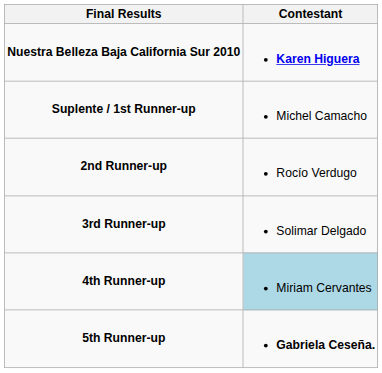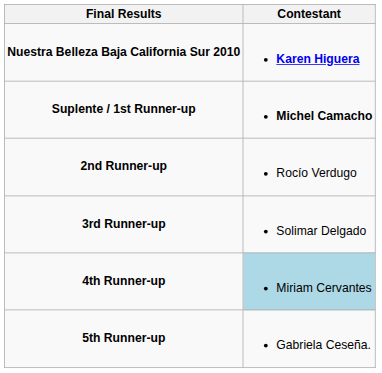Suplente / 1st Runner-up | Contestant: normal -> bold
5th Runner-up | Contestant: bold -> normal
